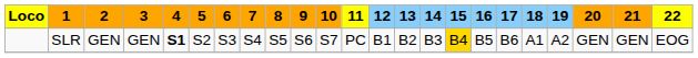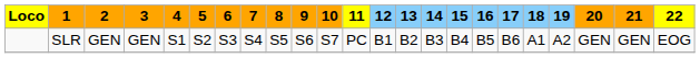SLR | 4: bold -> normal
SLR | 15: gold background -> no background
